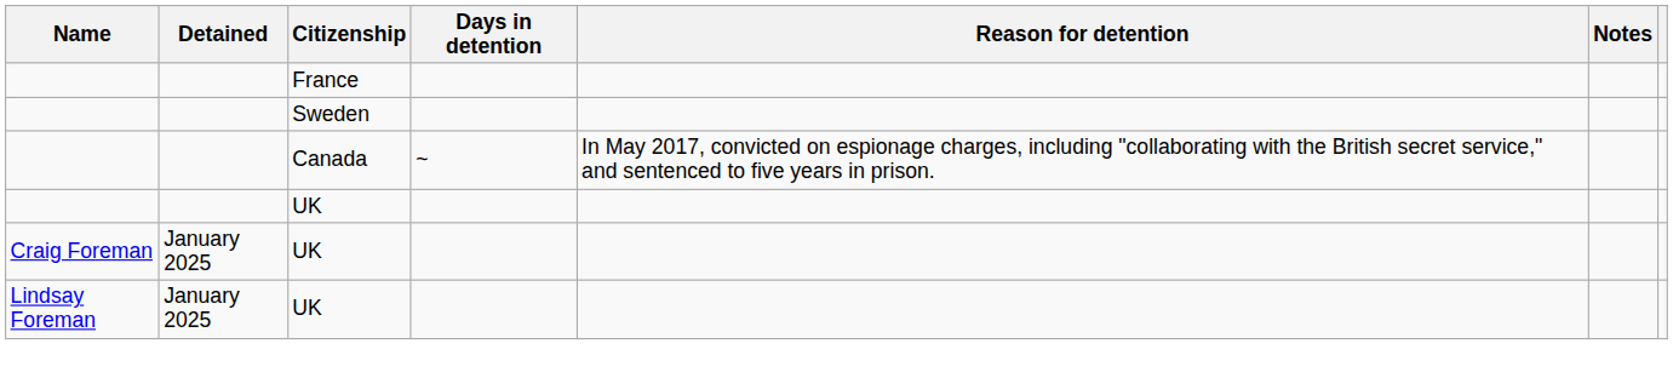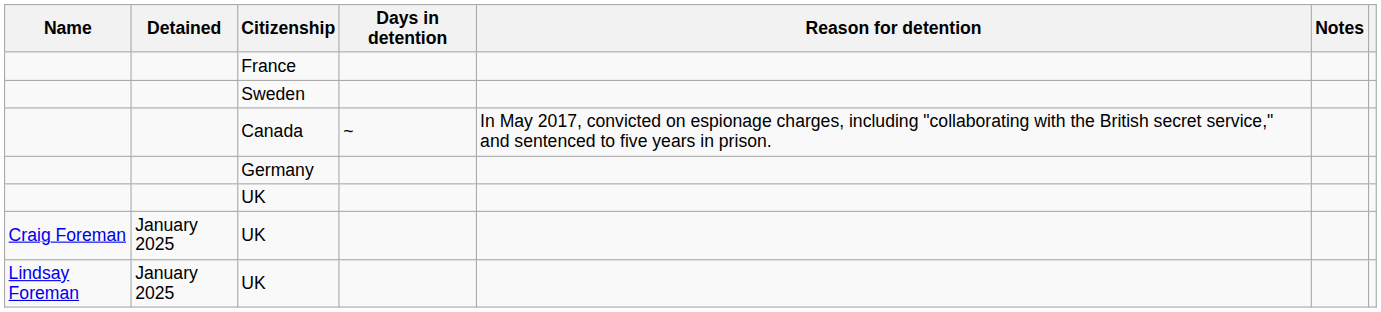+ row: Germany
